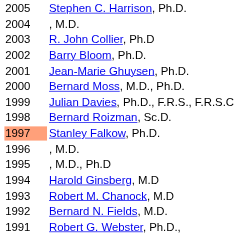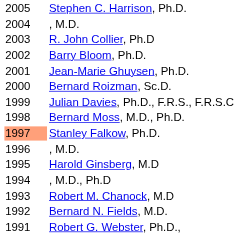row 6 | column 2: Bernard Moss, M.D., Ph.D. -> Bernard Roizman, Sc.D.
row 8 | column 2: Bernard Roizman, Sc.D. -> Bernard Moss, M.D., Ph.D.
row 11 | column 2: , M.D., Ph.D -> Harold Ginsberg, M.D
row 12 | column 2: Harold Ginsberg, M.D -> , M.D., Ph.D
